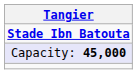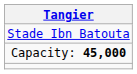Stade Ibn Batouta | column 1: bold -> normal
Capacity: 45,000 | column 1: lavender background -> no background
